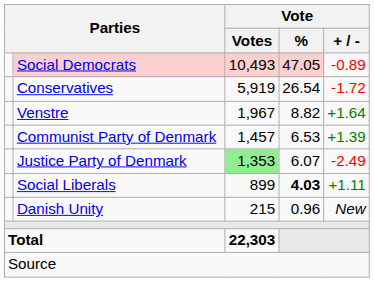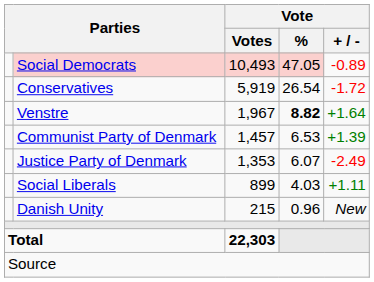Venstre | Vote / %: normal -> bold
Justice Party of Denmark | Vote / Votes: lightgreen background -> no background
Social Liberals | Vote / %: bold -> normal
